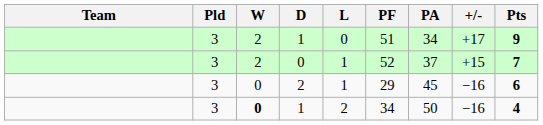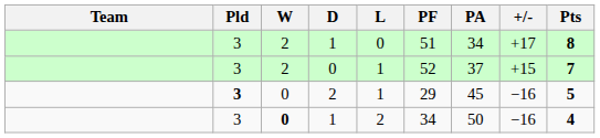row 2 | Pts: 9 -> 8
row 4 | Pld: normal -> bold
row 4 | Pts: 6 -> 5
